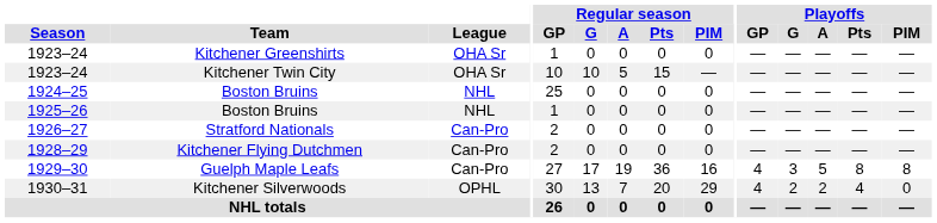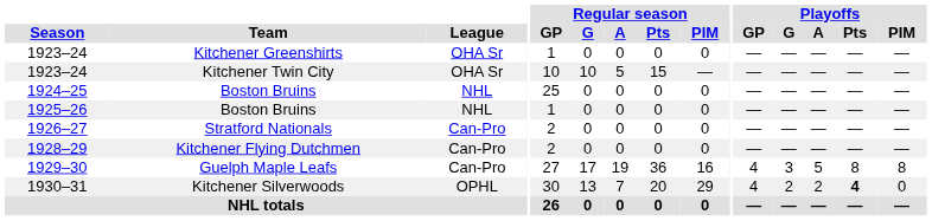1930–31 | Playoffs / Pts: normal -> bold
